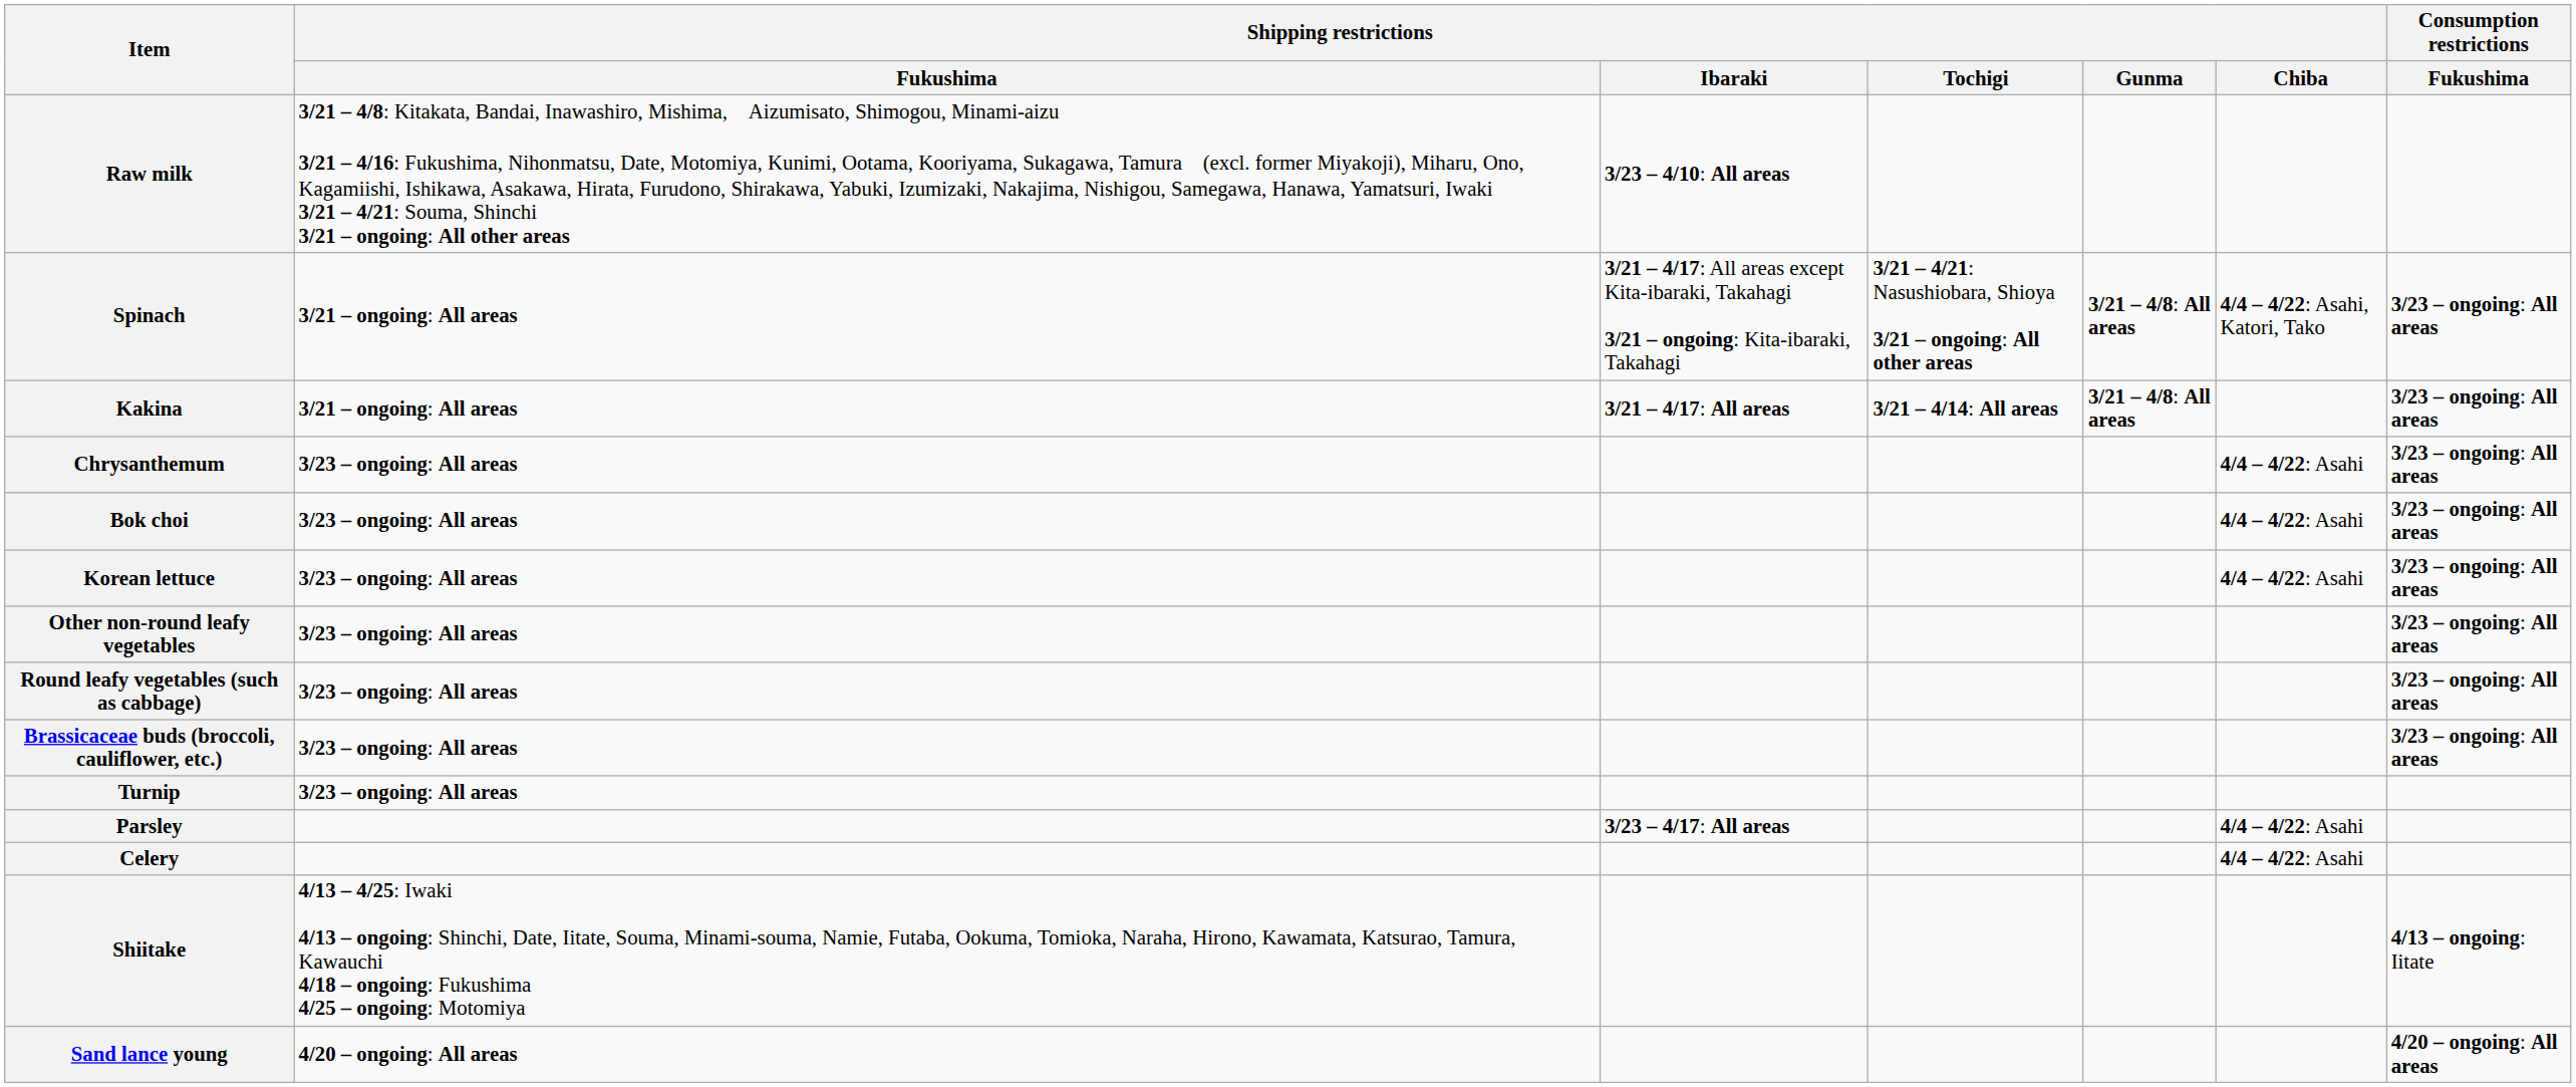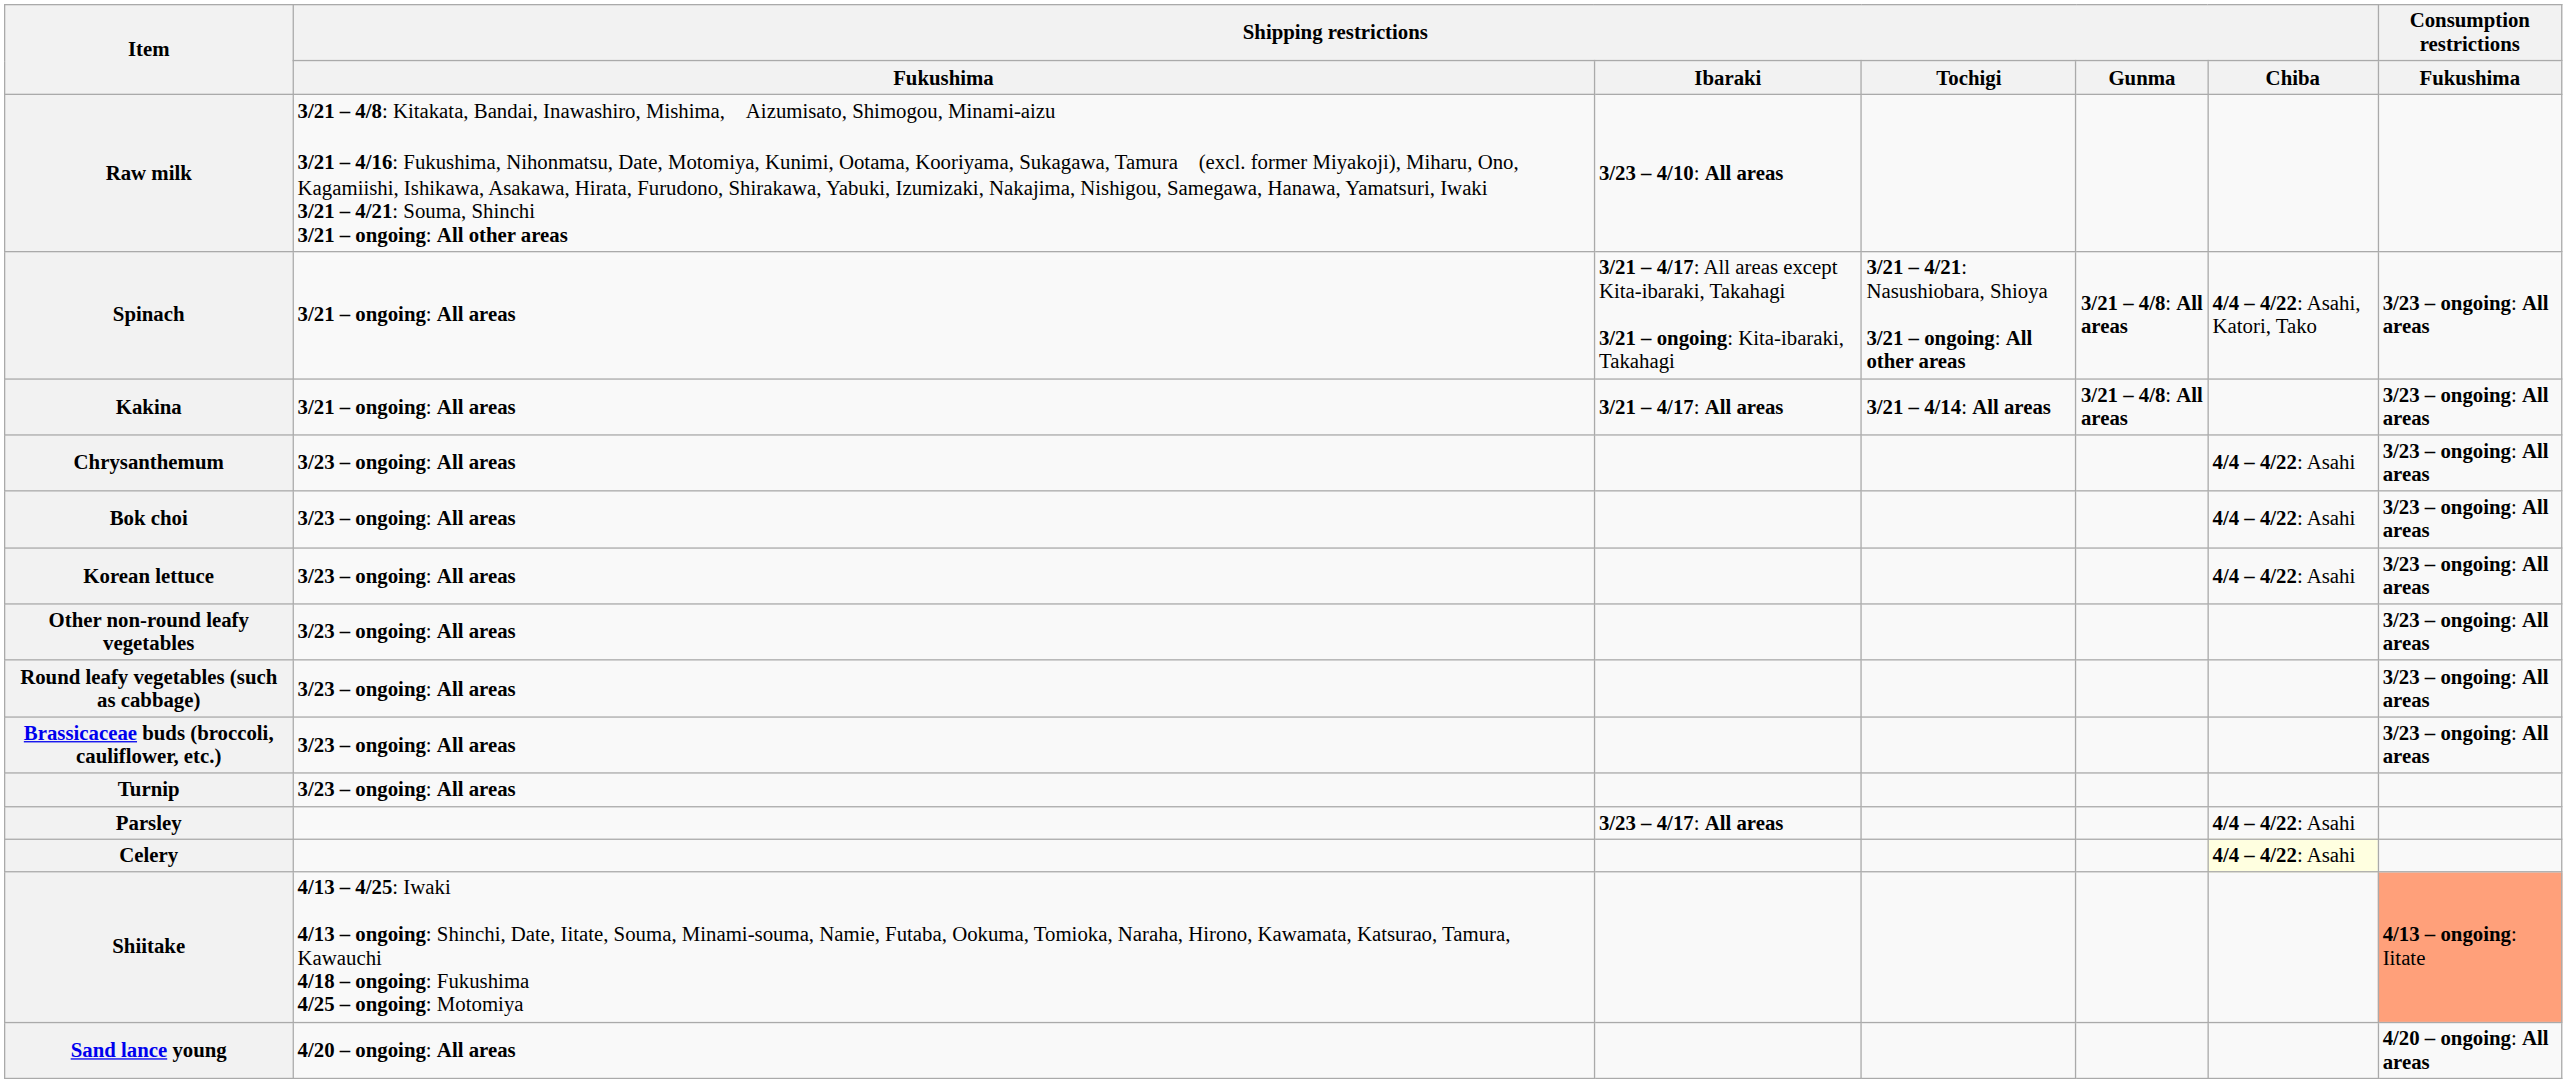Celery | Shipping restrictions / Chiba: no background -> lightyellow background
Shiitake | Consumption restrictions / Fukushima: no background -> lightsalmon background
